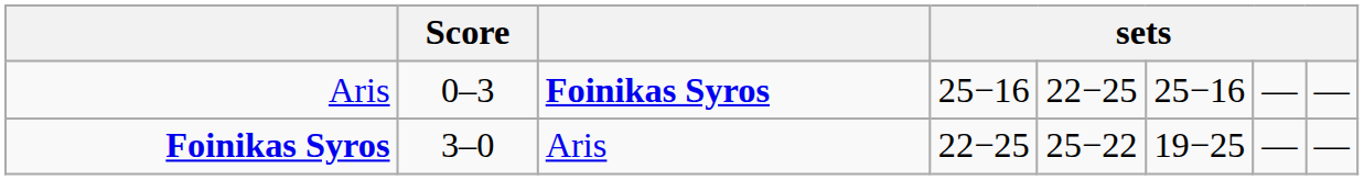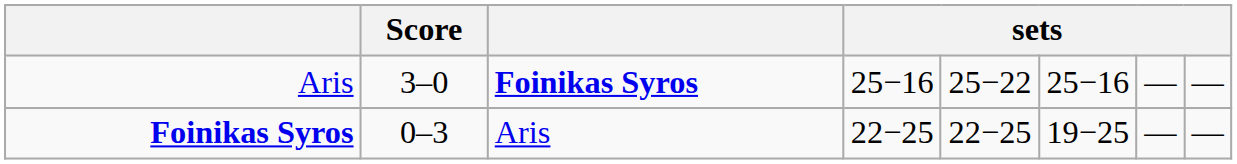row 2 | Score: 0–3 -> 3–0
row 2 | column 5: 22−25 -> 25−22
row 3 | Score: 3–0 -> 0–3
row 3 | column 5: 25−22 -> 22−25
